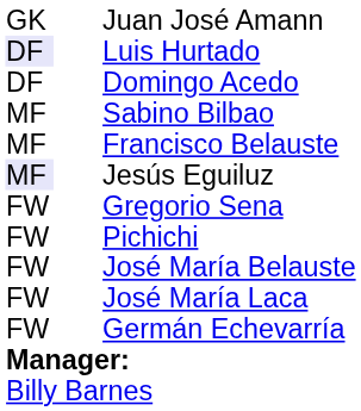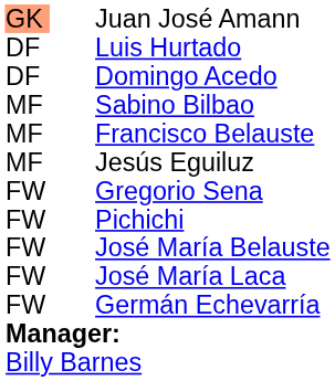Juan José Amann | column 1: no background -> lightsalmon background
Luis Hurtado | column 1: lavender background -> no background
Jesús Eguiluz | column 1: lavender background -> no background
